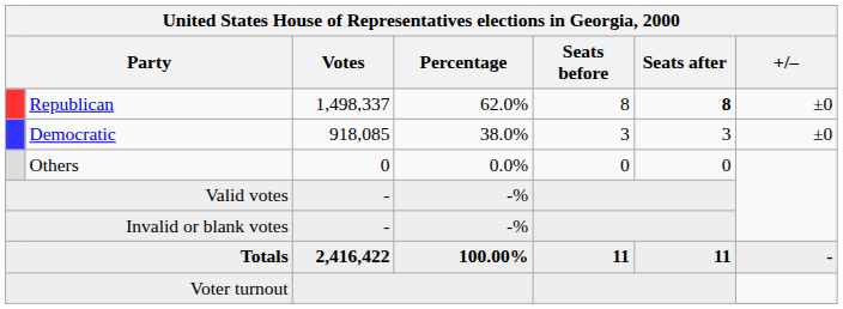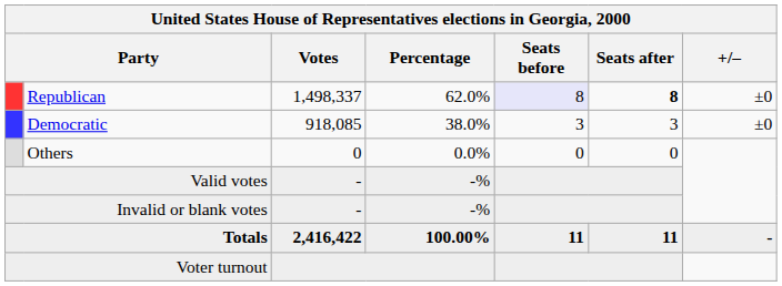Republican | Seats before: no background -> lavender background
